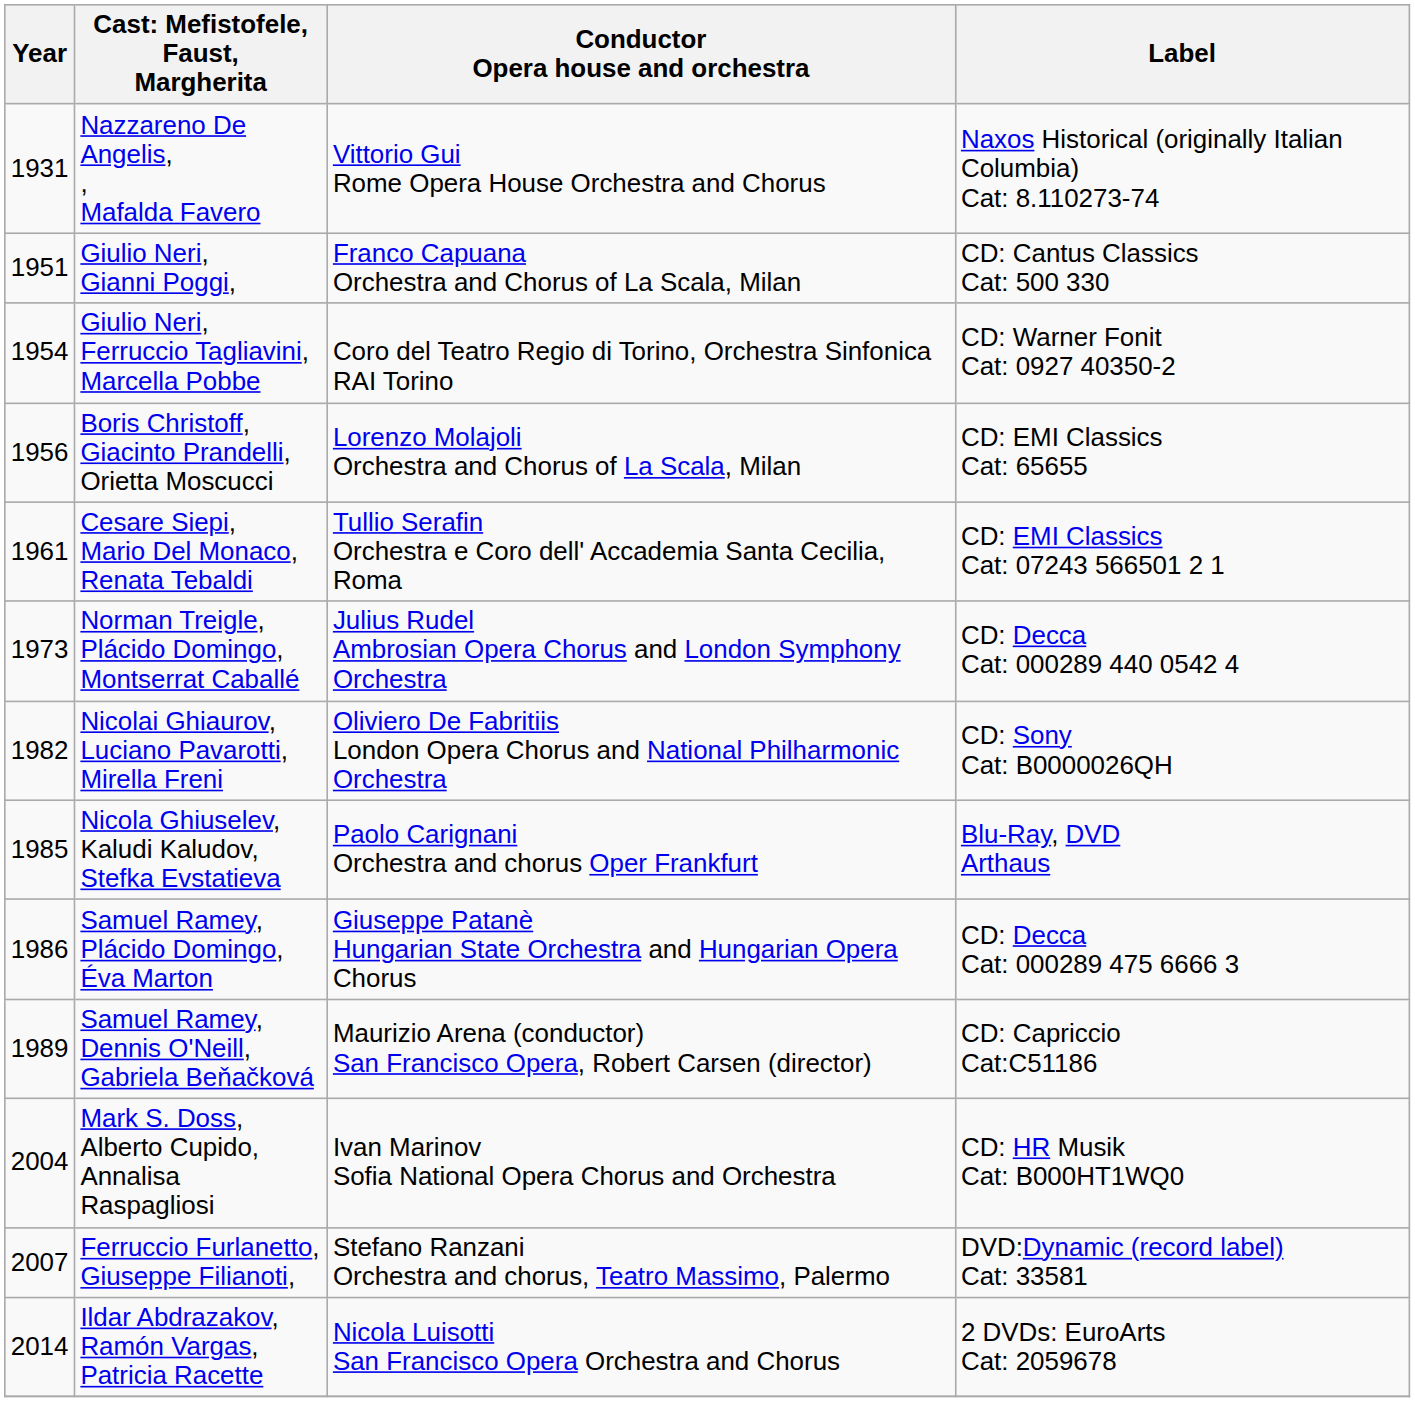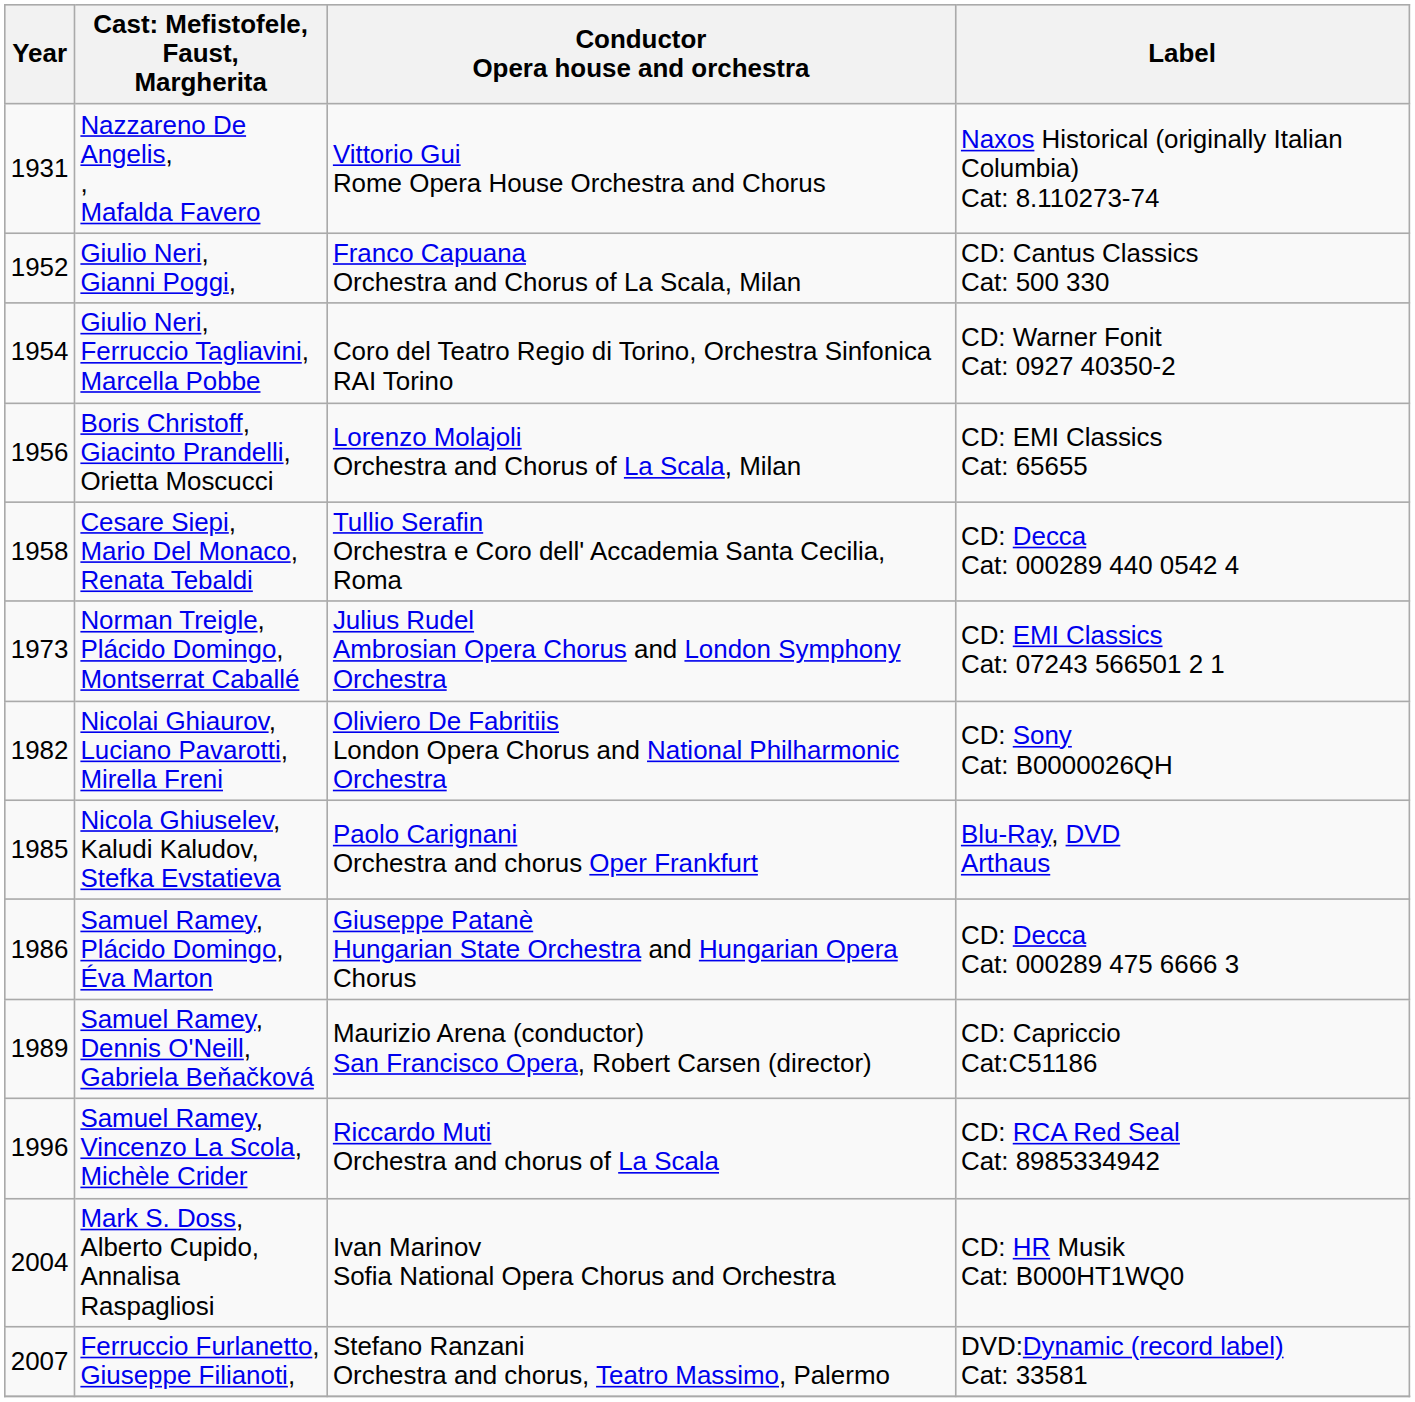Giulio Neri, Gianni Poggi, | Year: 1951 -> 1952
Cesare Siepi, Mario Del Monaco, Renata Tebaldi | Year: 1961 -> 1958
Cesare Siepi, Mario Del Monaco, Renata Tebaldi | Label: CD: EMI Classics Cat: 07243 566501 2 1 -> CD: Decca Cat: 000289 440 0542 4
Norman Treigle, Plácido Domingo, Montserrat Caballé | Label: CD: Decca Cat: 000289 440 0542 4 -> CD: EMI Classics Cat: 07243 566501 2 1
+ row: 1996 | Samuel Ramey, Vincenzo La Scola, Michèle Crider | Riccardo Muti Orchestra and chorus of La Scala | CD: RCA Red Seal Cat: 8985334942
- row: 2014 | Ildar Abdrazakov, Ramón Vargas, Patricia Racette | Nicola Luisotti San Francisco Opera Orchestra and Chorus | 2 DVDs: EuroArts Cat: 2059678
